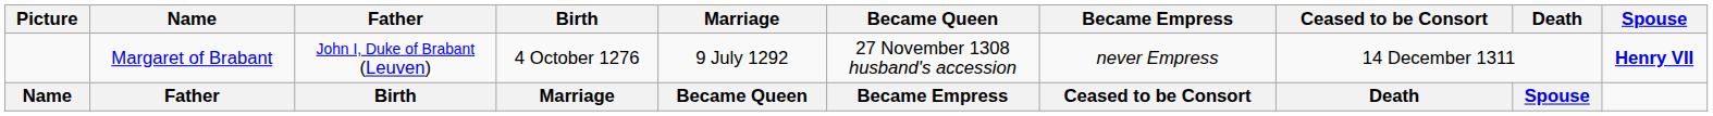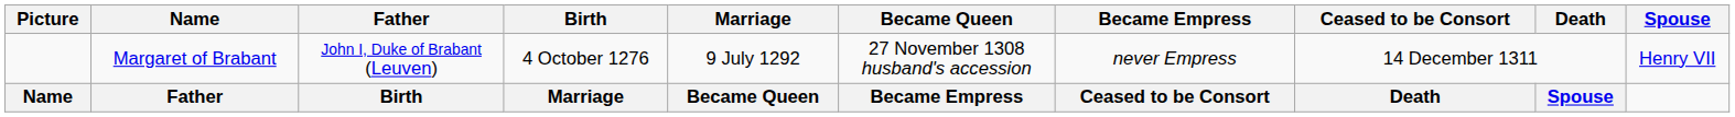Margaret of Brabant | Spouse: bold -> normal
